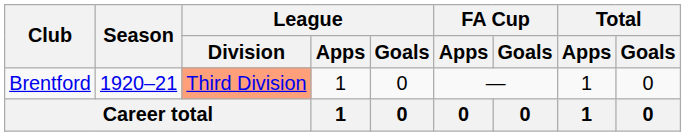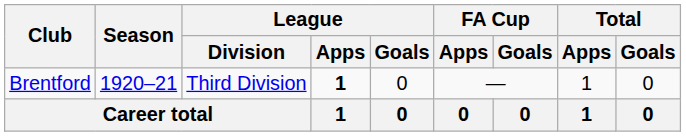Brentford | League / Division: lightsalmon background -> no background
Brentford | League / Apps: normal -> bold
